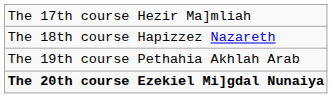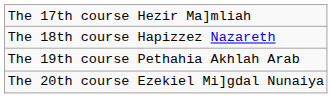row 4 | column 1: bold -> normal
